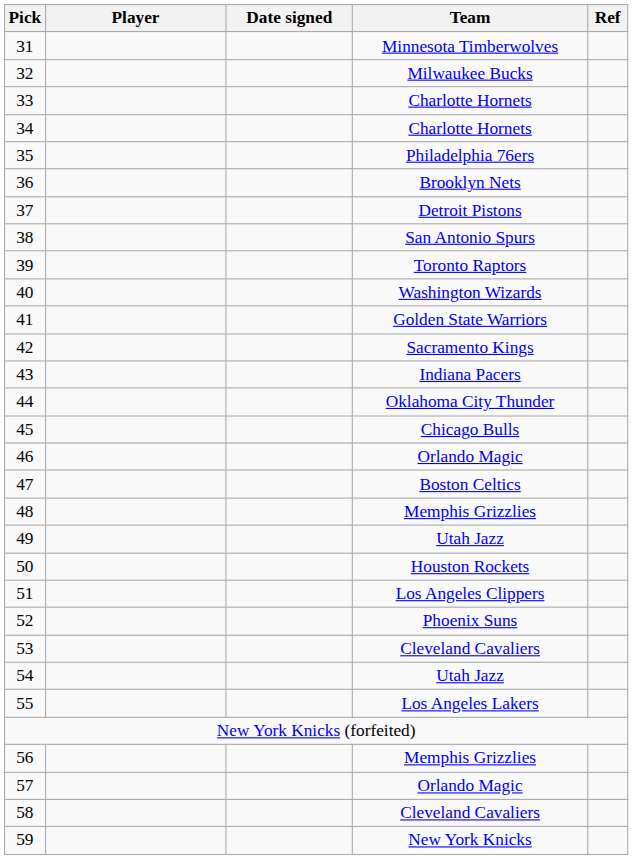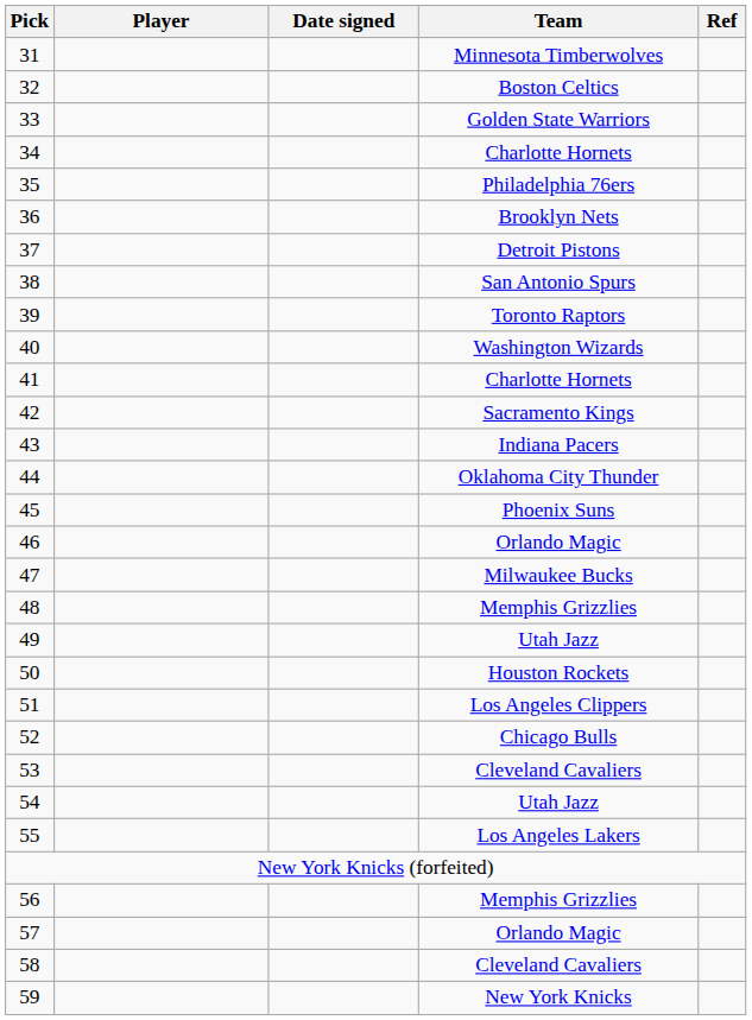32 | Team: Milwaukee Bucks -> Boston Celtics
33 | Team: Charlotte Hornets -> Golden State Warriors
41 | Team: Golden State Warriors -> Charlotte Hornets
45 | Team: Chicago Bulls -> Phoenix Suns
47 | Team: Boston Celtics -> Milwaukee Bucks
52 | Team: Phoenix Suns -> Chicago Bulls
